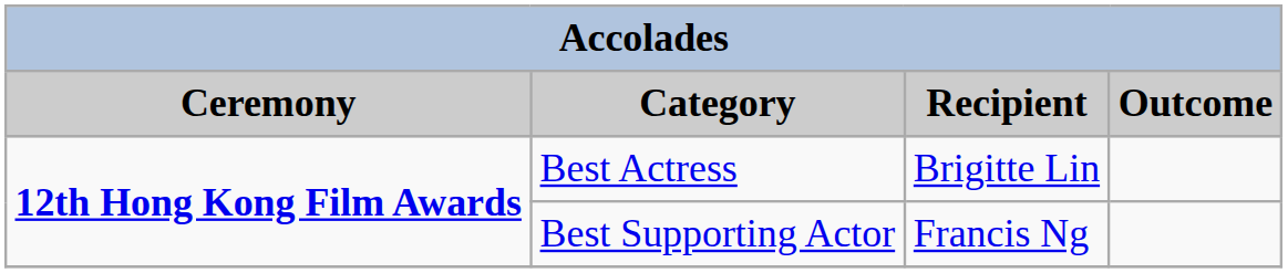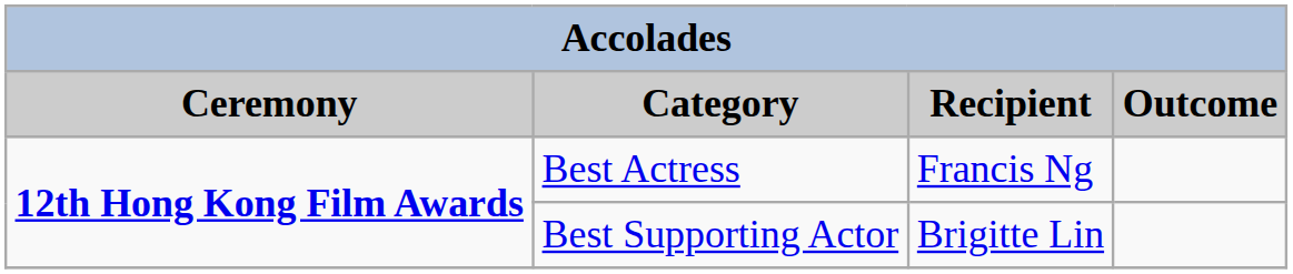Best Actress | Recipient: Brigitte Lin -> Francis Ng
Best Supporting Actor | Recipient: Francis Ng -> Brigitte Lin
